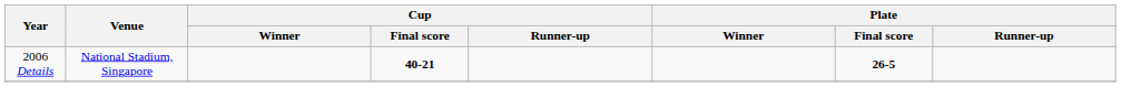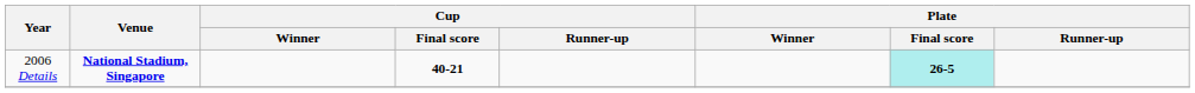2006 Details | Venue: normal -> bold
2006 Details | Plate / Final score: no background -> paleturquoise background
